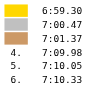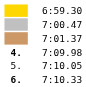7:09.98 | column 1: normal -> bold
7:10.33 | column 1: normal -> bold
